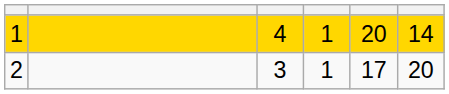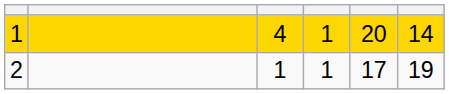2 | column 3: 3 -> 1
2 | column 6: 20 -> 19
